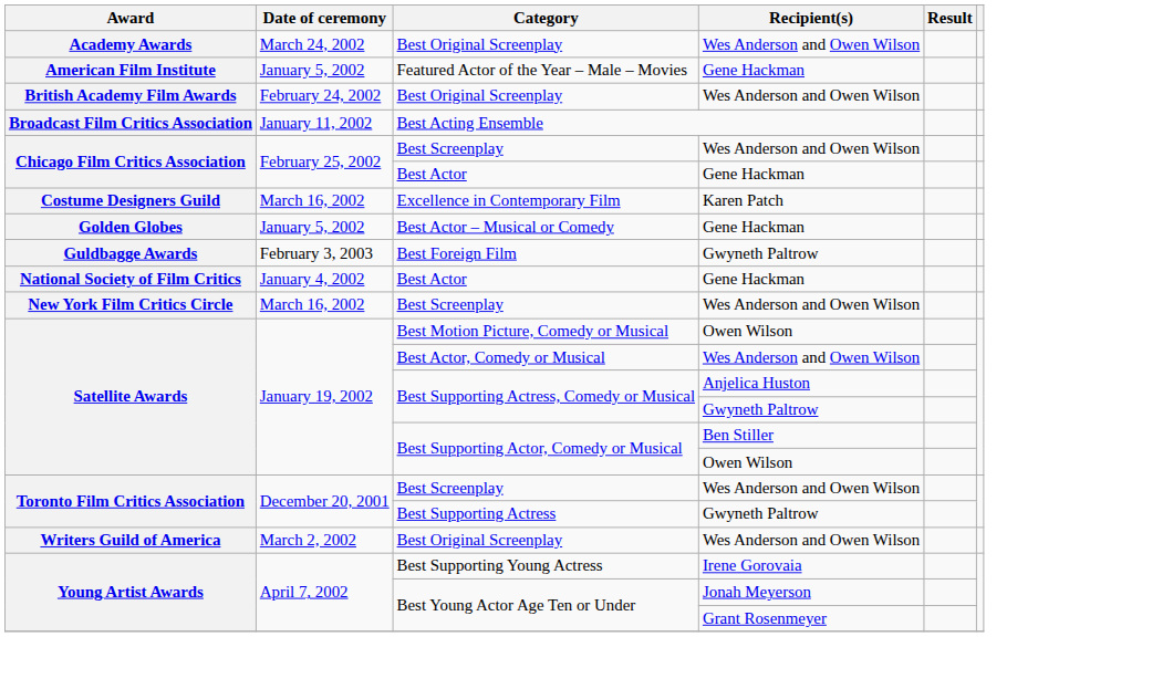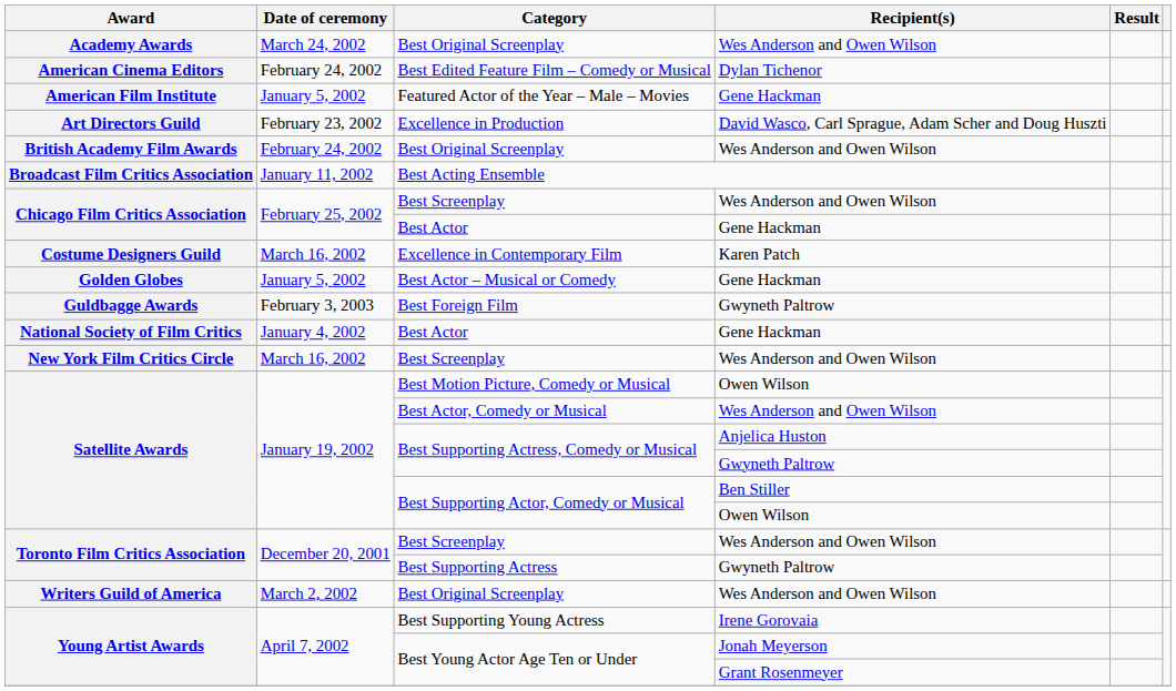+ row: American Cinema Editors | February 24, 2002 | Best Edited Feature Film – Comedy or Musical | Dylan Tichenor
+ row: Art Directors Guild | February 23, 2002 | Excellence in Production | David Wasco, Carl Sprague, Adam Scher and Doug Huszti
